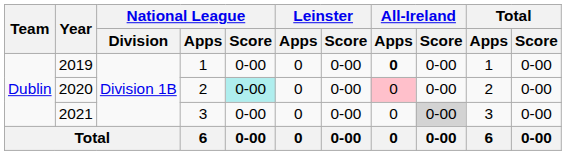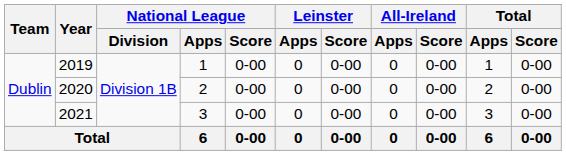2019 | All-Ireland / Apps: bold -> normal
2020 | National League / Score: paleturquoise background -> no background
2020 | All-Ireland / Apps: pink background -> no background
2021 | All-Ireland / Score: lightgrey background -> no background
